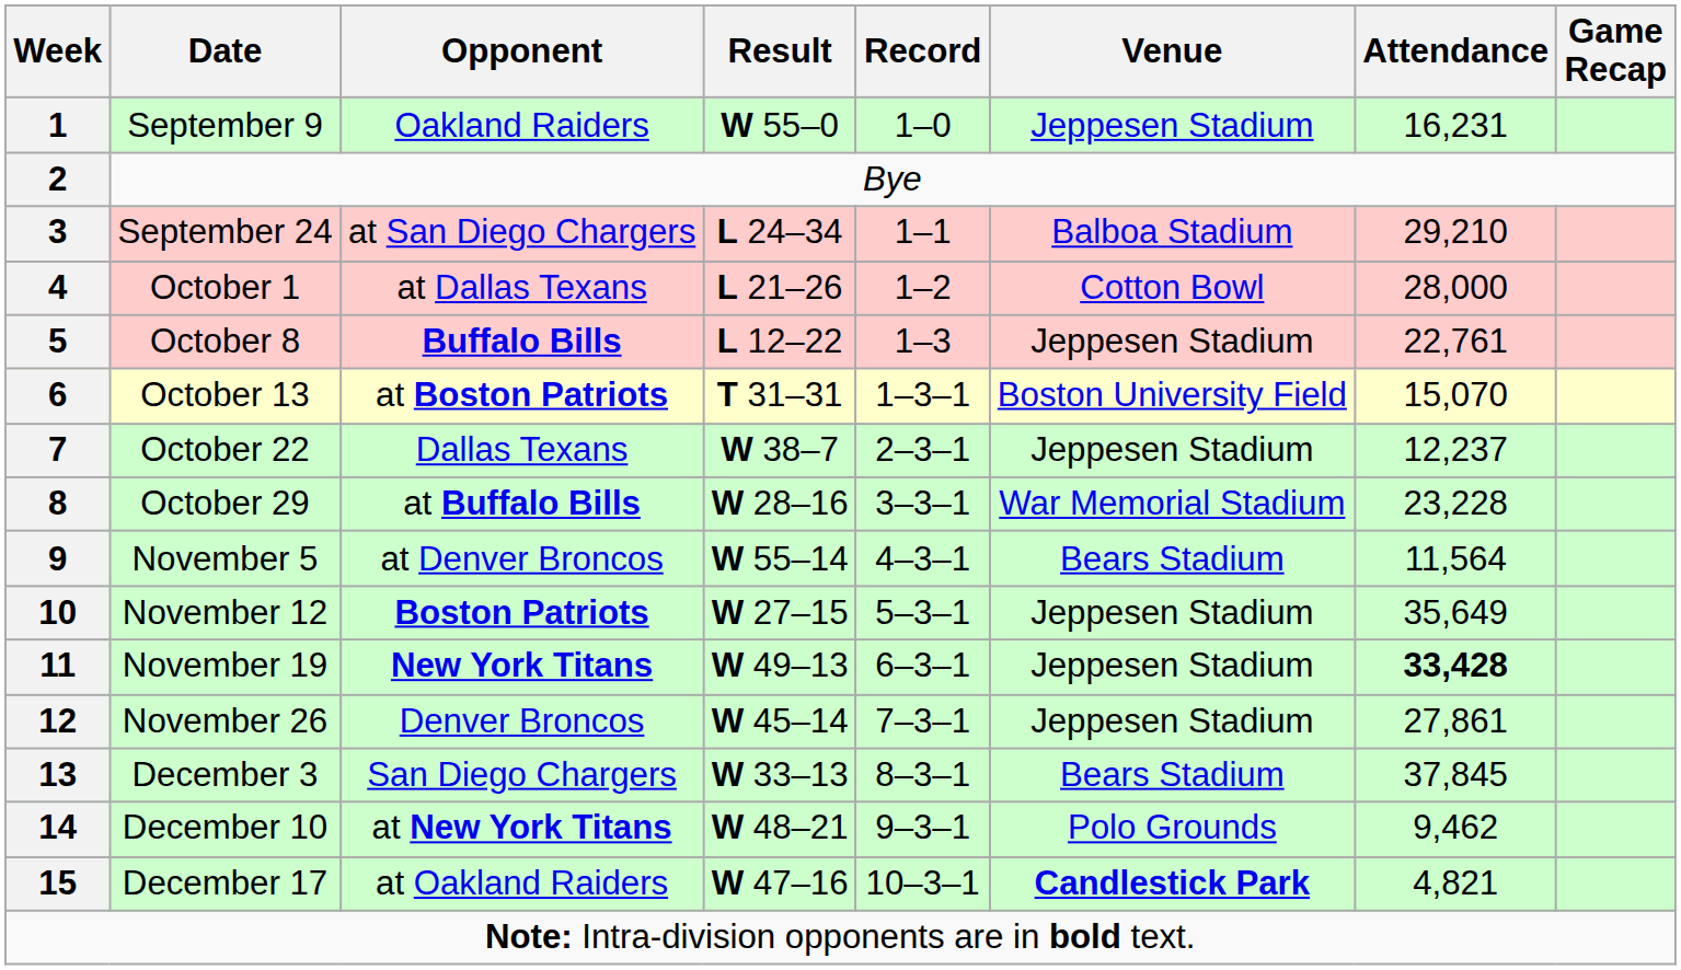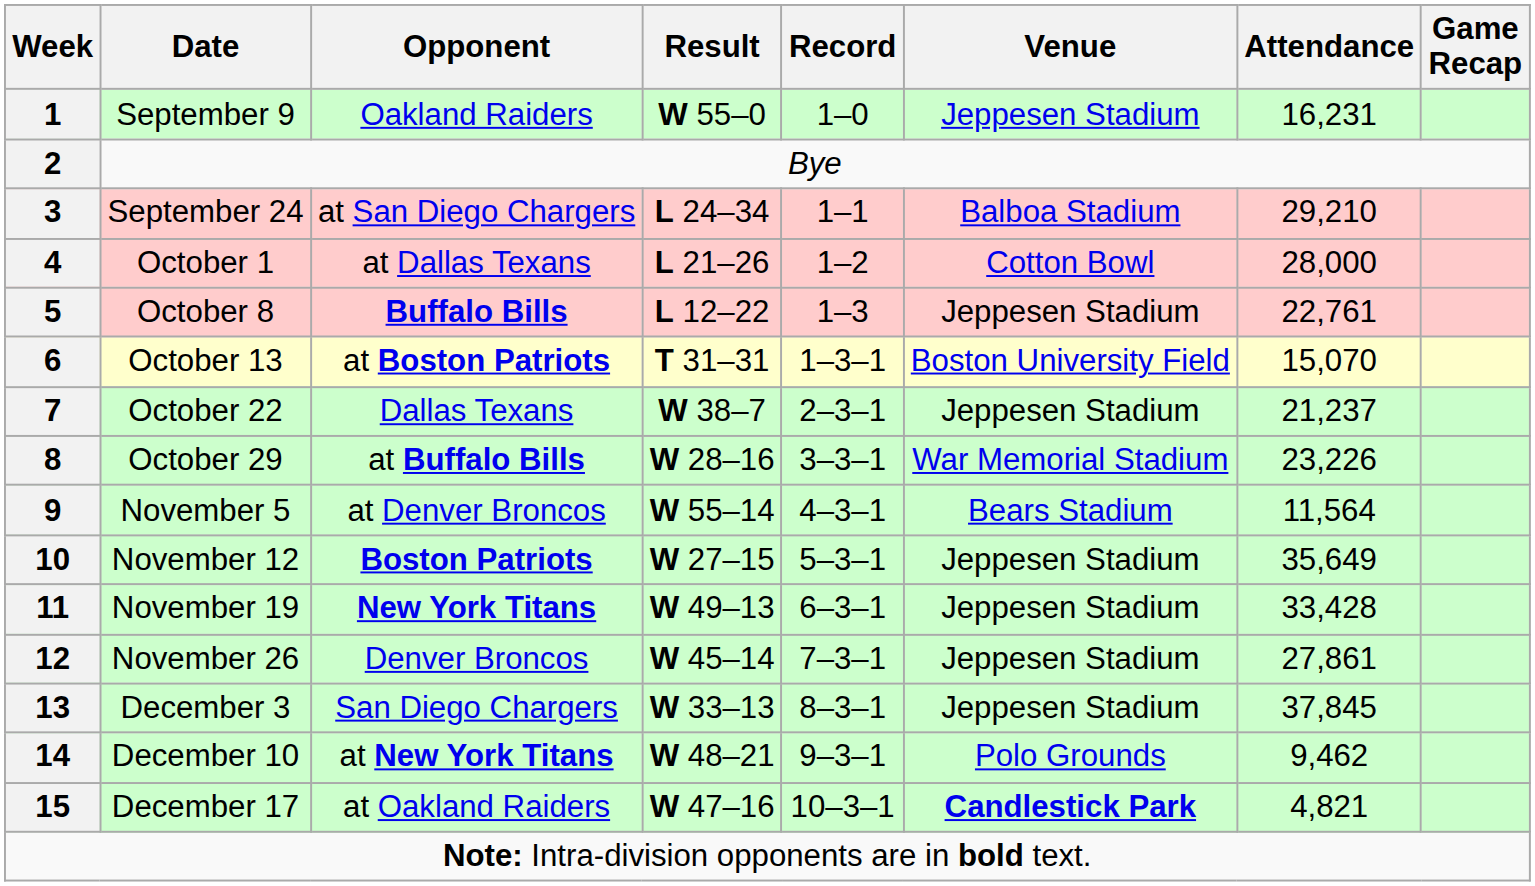7 | Attendance: 12,237 -> 21,237
8 | Attendance: 23,228 -> 23,226
11 | Attendance: bold -> normal
13 | Venue: Bears Stadium -> Jeppesen Stadium
